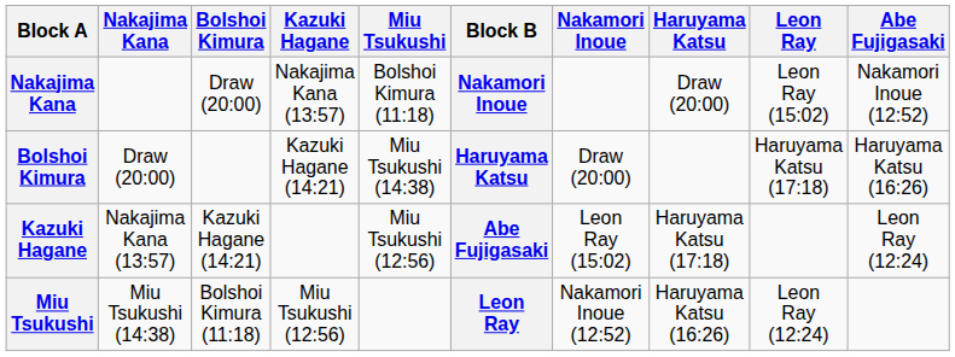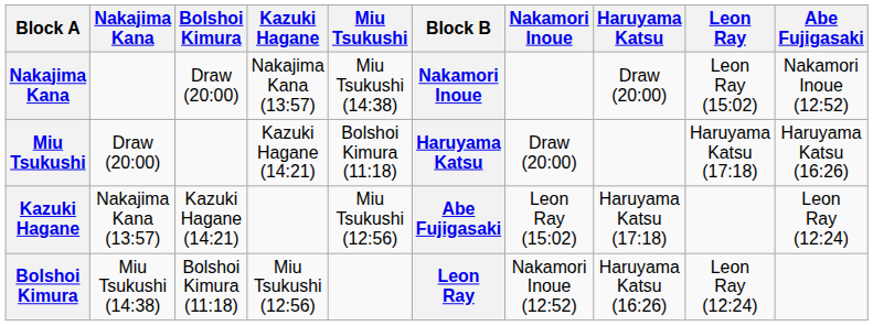row 2 | Miu Tsukushi: Bolshoi Kimura (11:18) -> Miu Tsukushi (14:38)
row 3 | Block A: Bolshoi Kimura -> Miu Tsukushi
row 3 | Miu Tsukushi: Miu Tsukushi (14:38) -> Bolshoi Kimura (11:18)
row 5 | Block A: Miu Tsukushi -> Bolshoi Kimura
